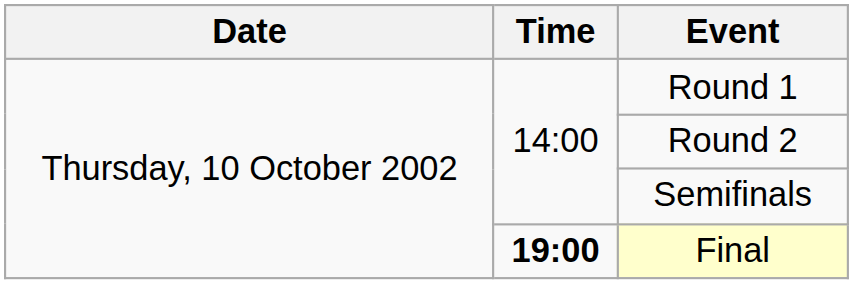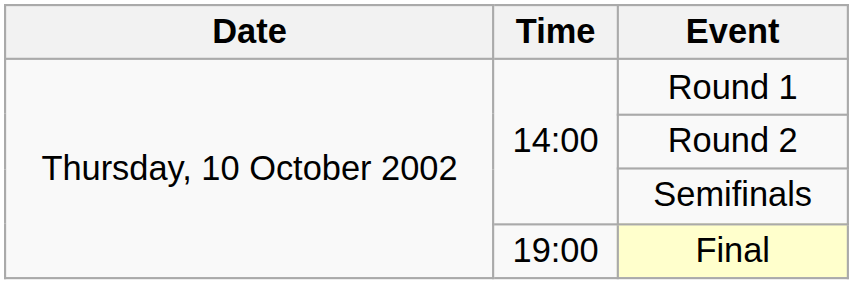Final | Time: bold -> normal
